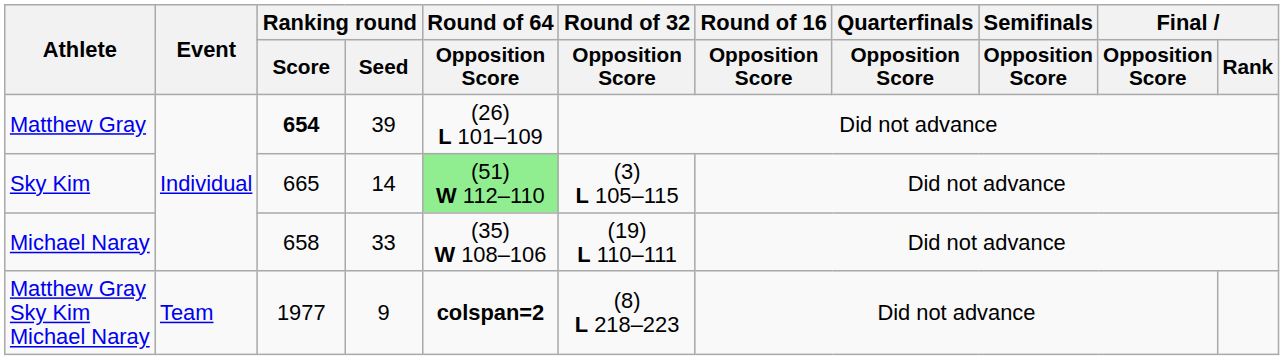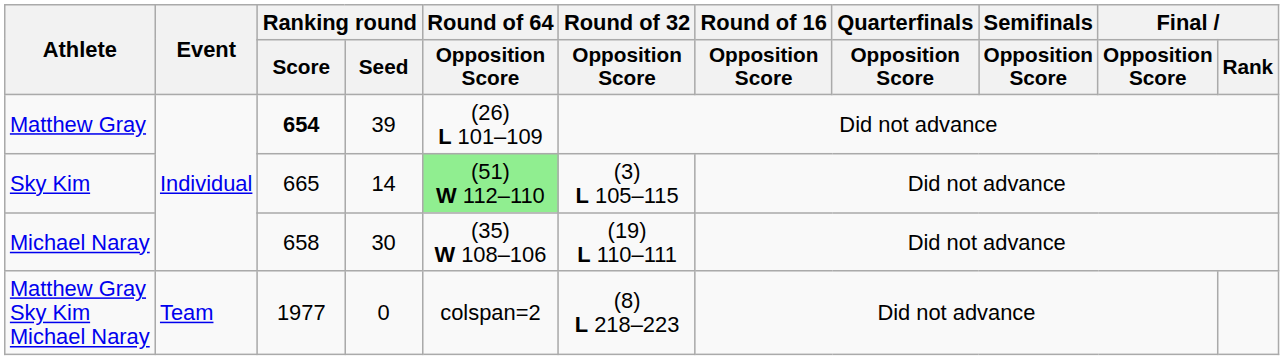Michael Naray | Ranking round / Seed: 33 -> 30
Matthew Gray Sky Kim Michael Naray | Ranking round / Seed: 9 -> 0
Matthew Gray Sky Kim Michael Naray | Round of 64 / Opposition Score: bold -> normal
